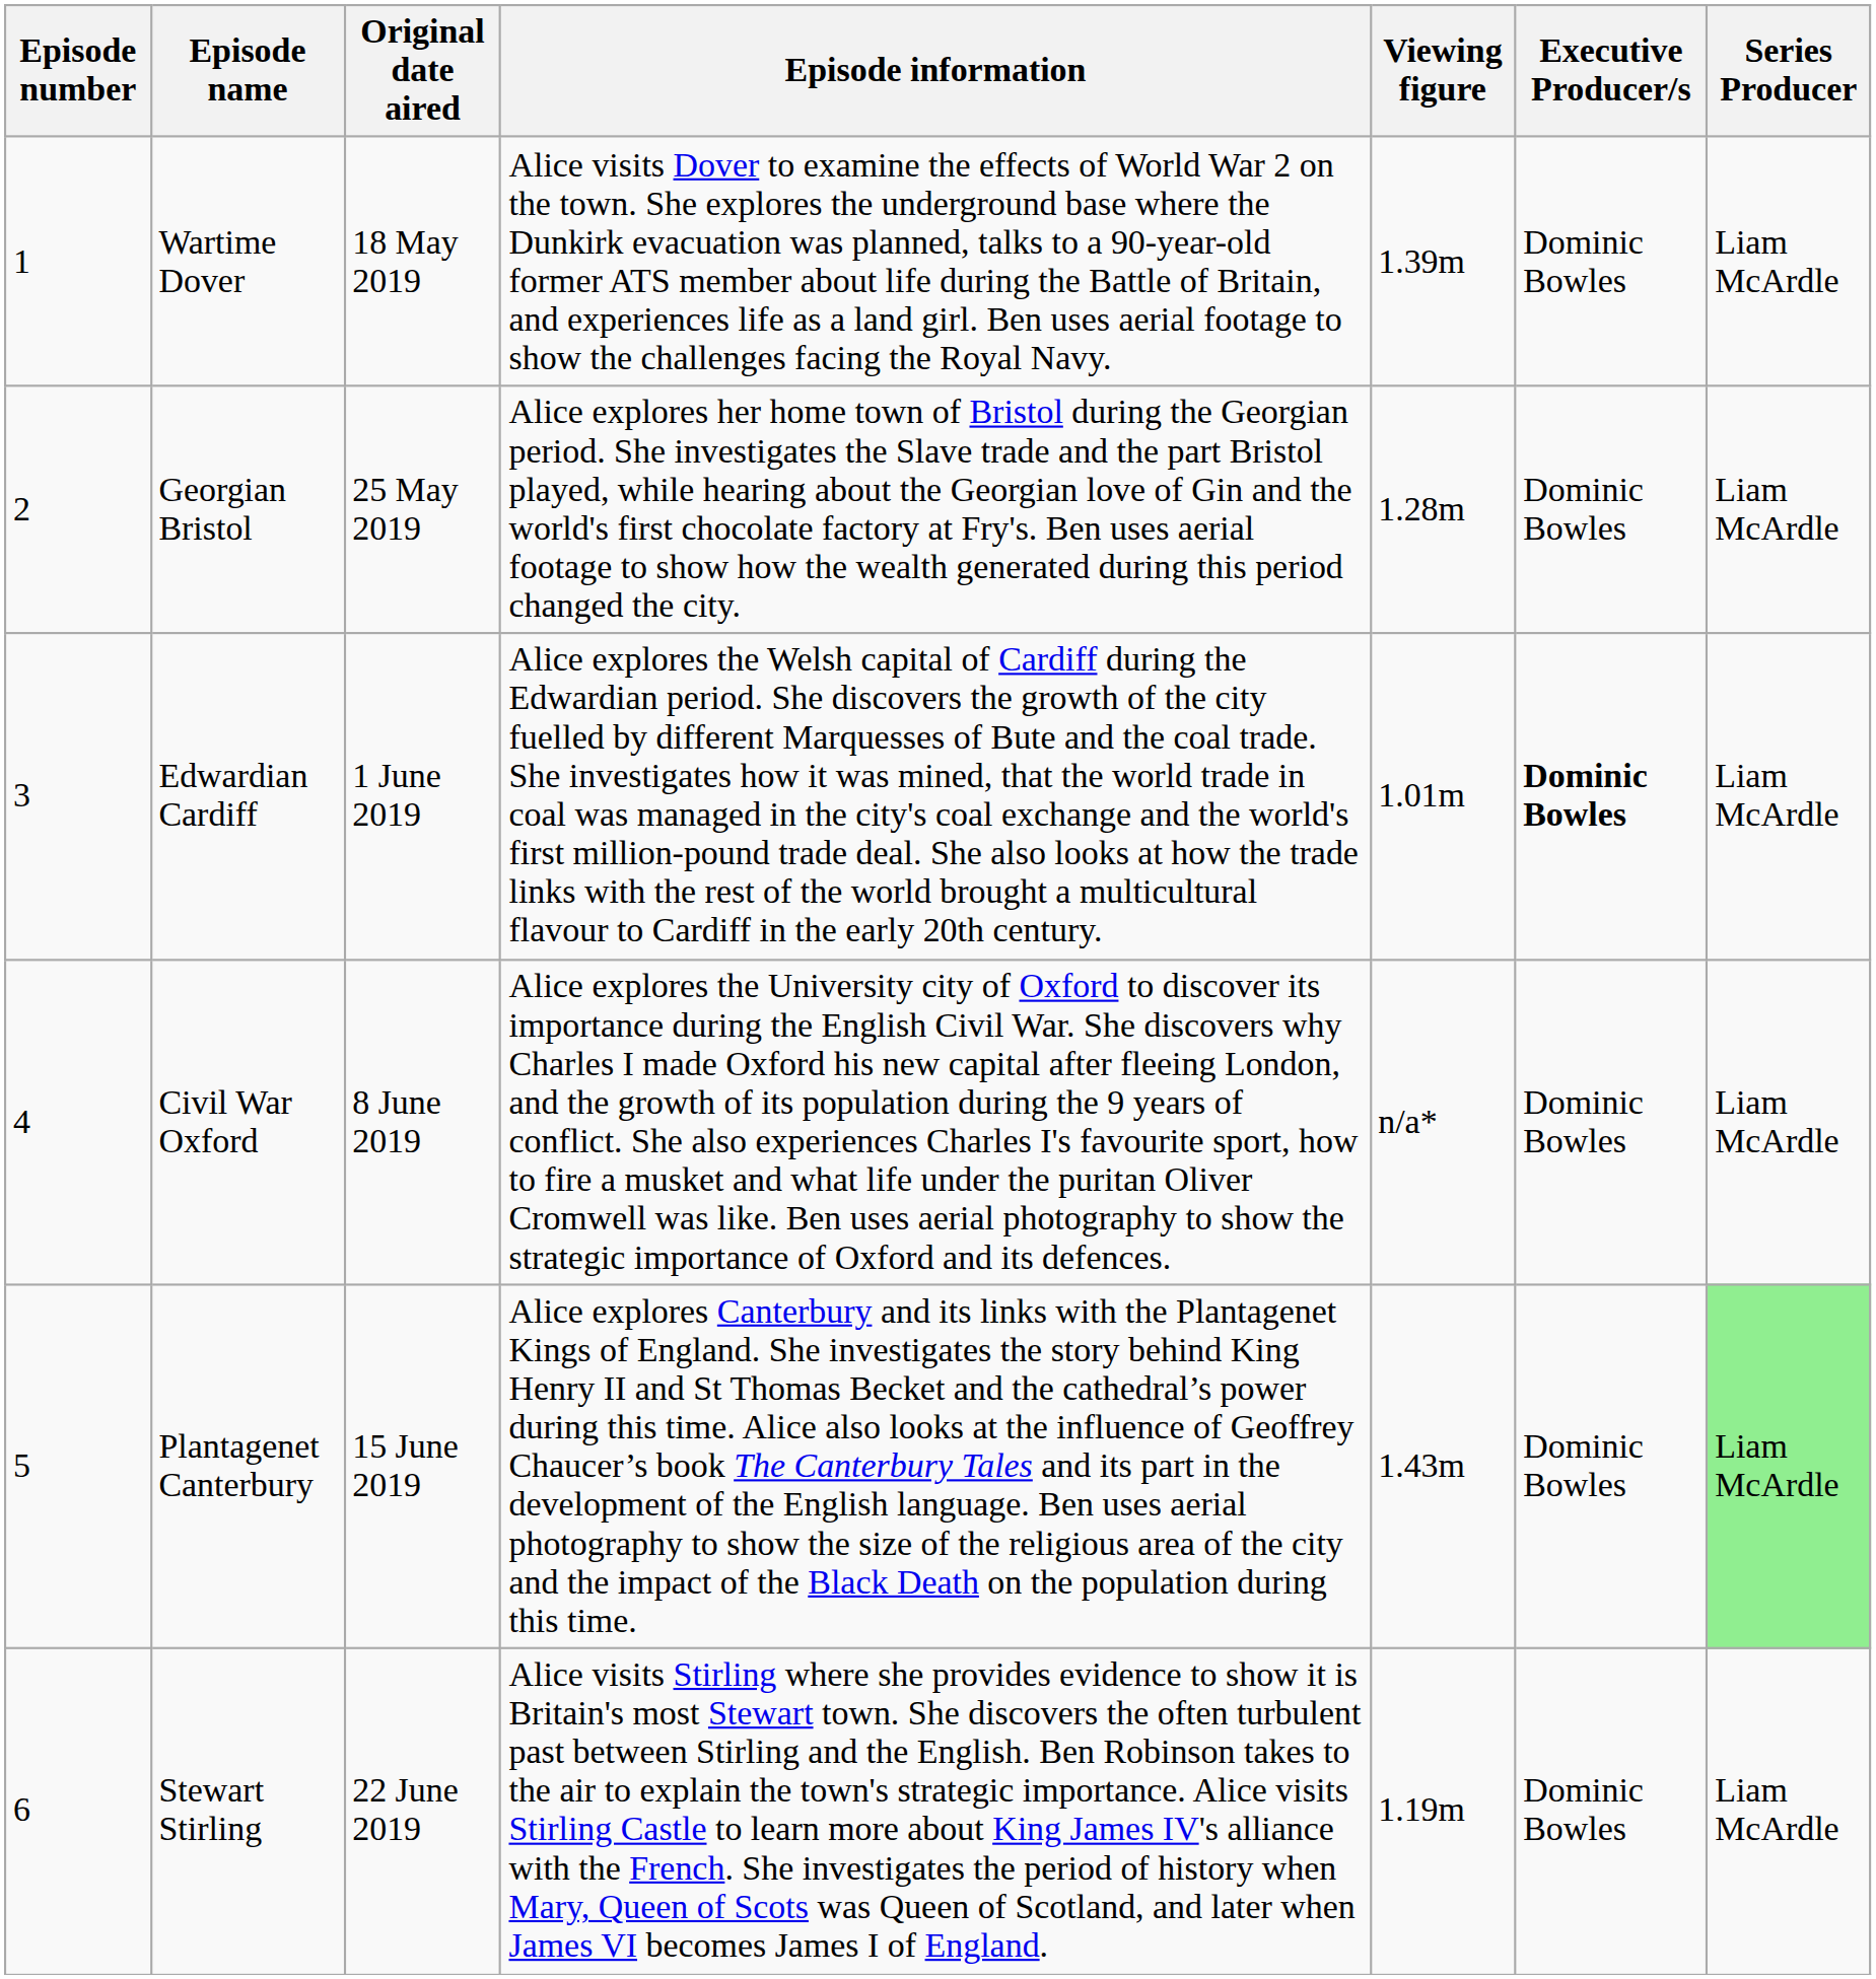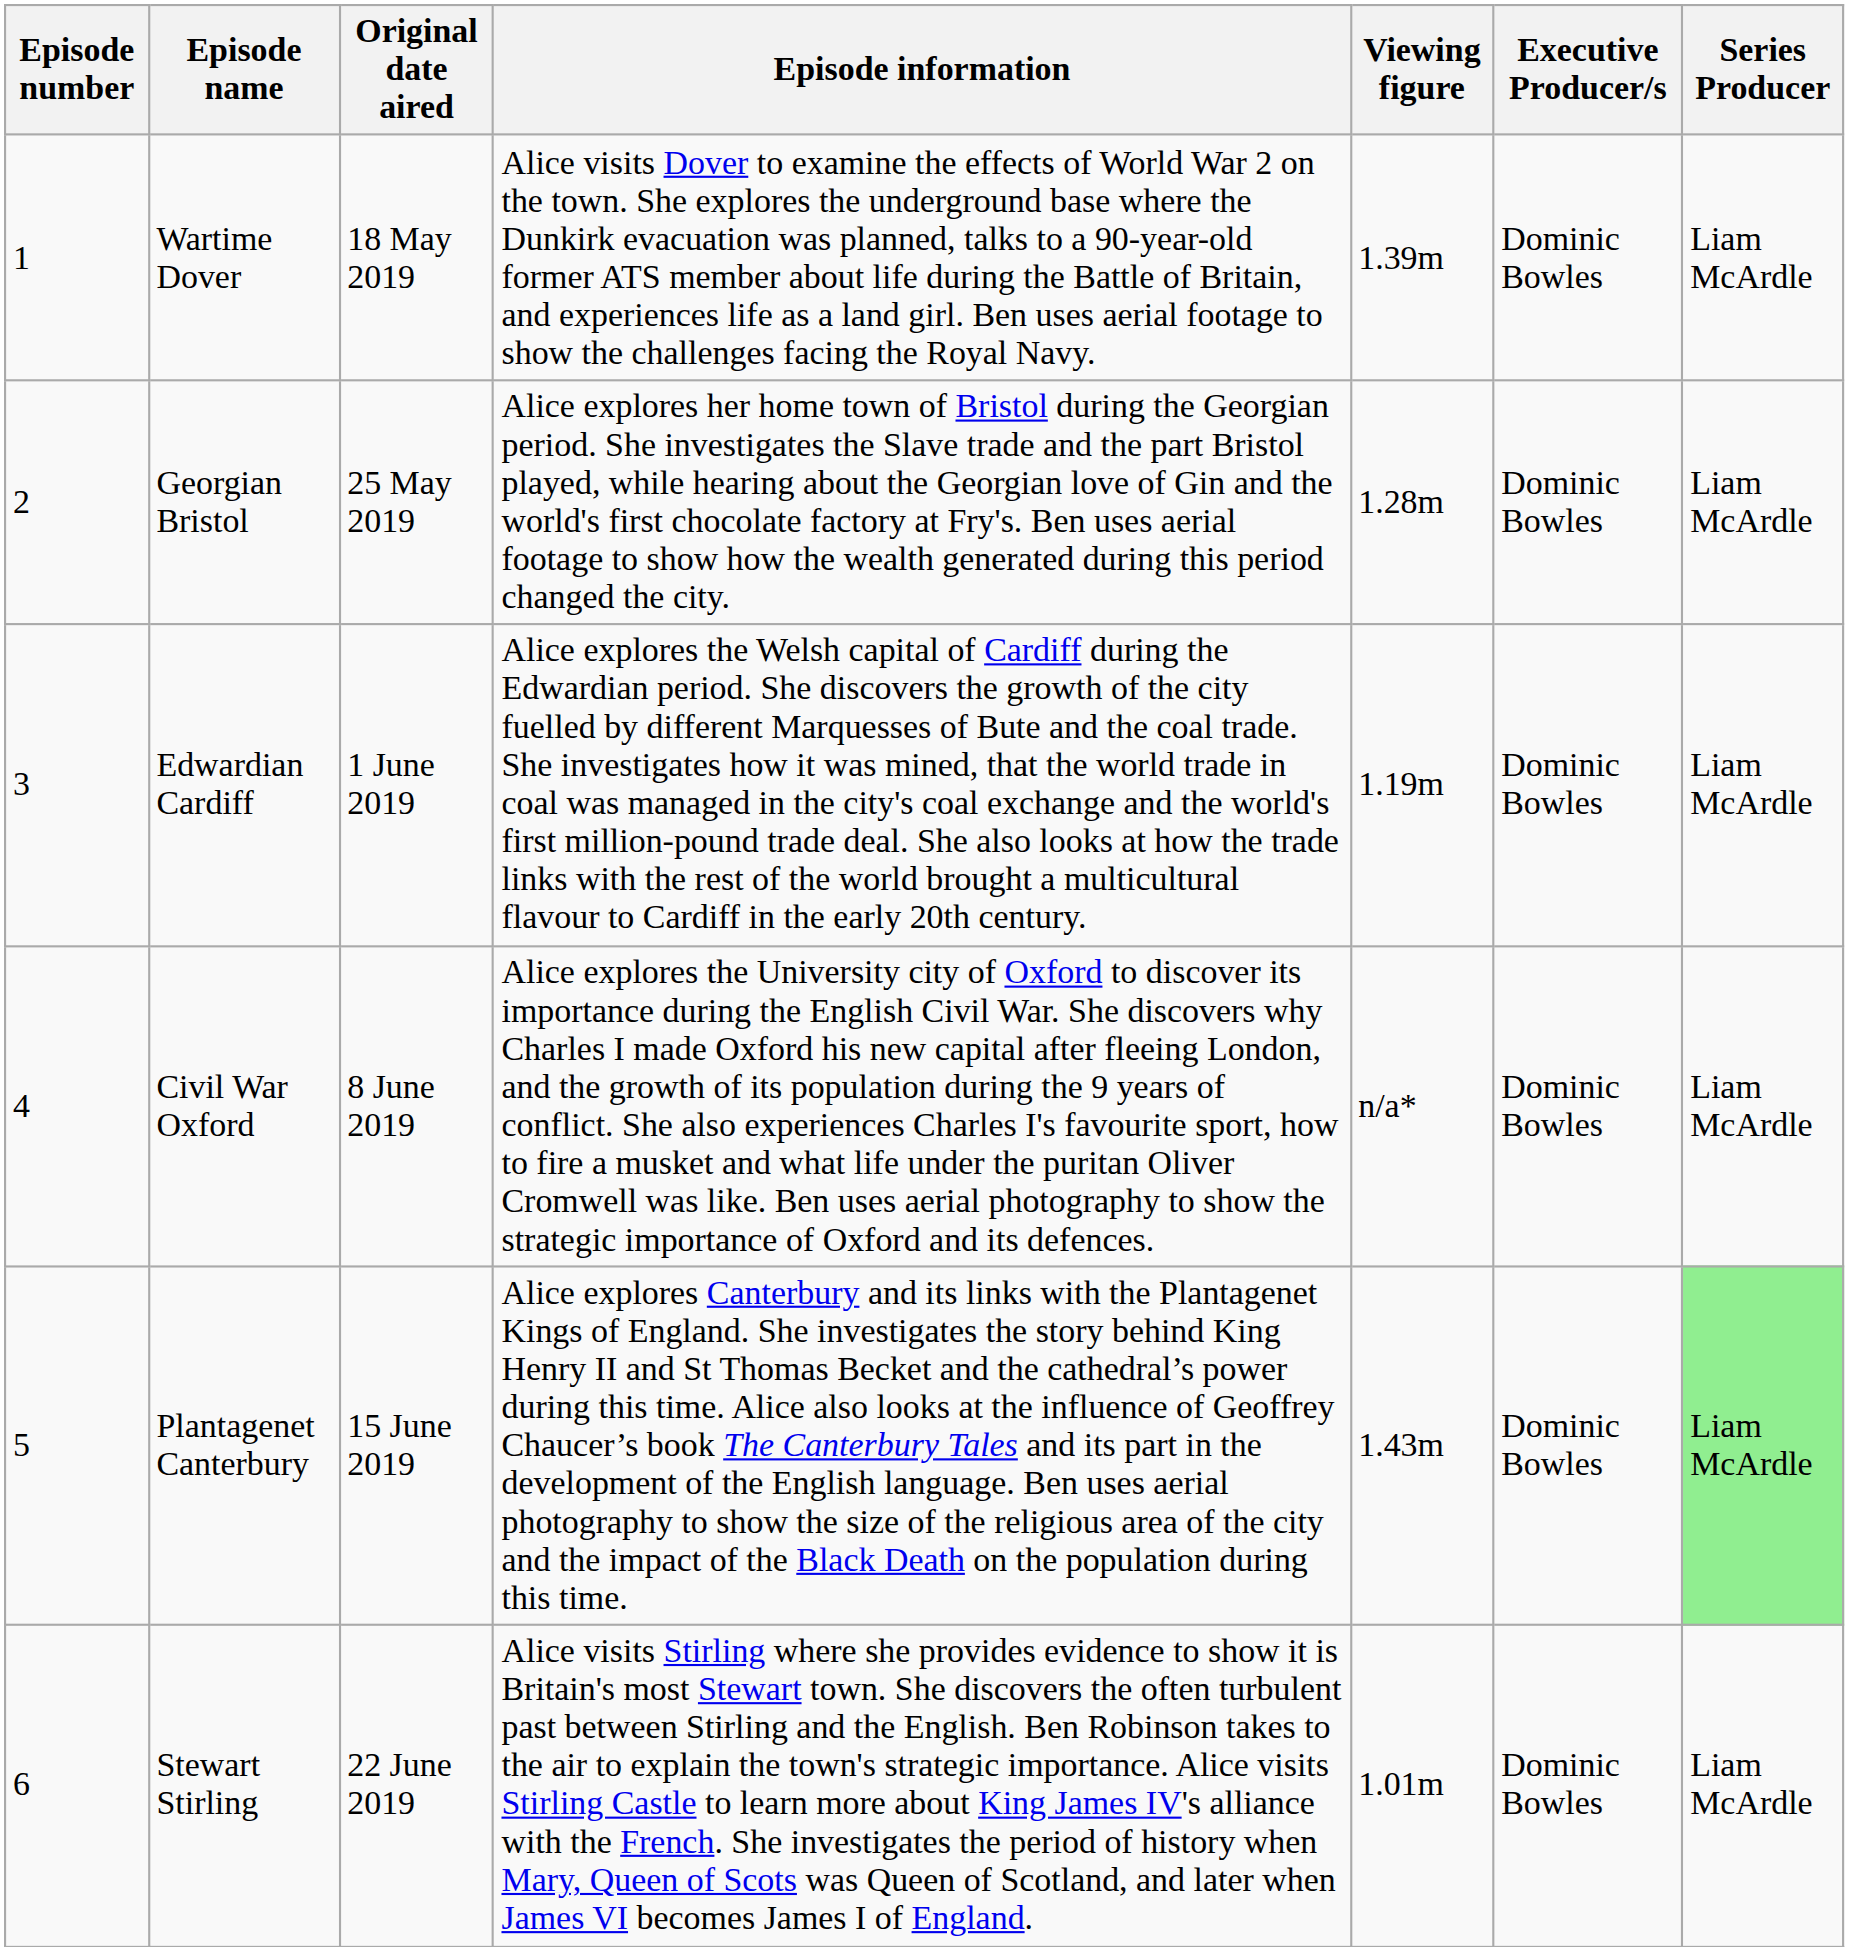Edwardian Cardiff | Viewing figure: 1.01m -> 1.19m
Edwardian Cardiff | Executive Producer/s: bold -> normal
Stewart Stirling | Viewing figure: 1.19m -> 1.01m
